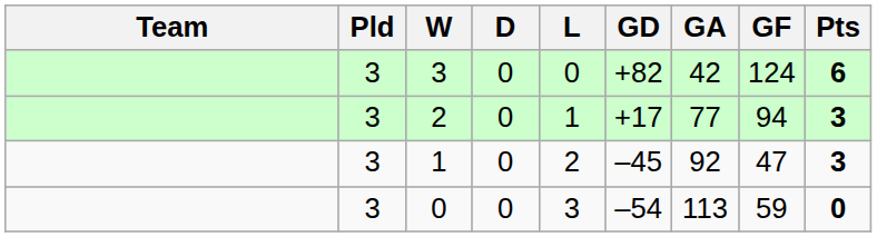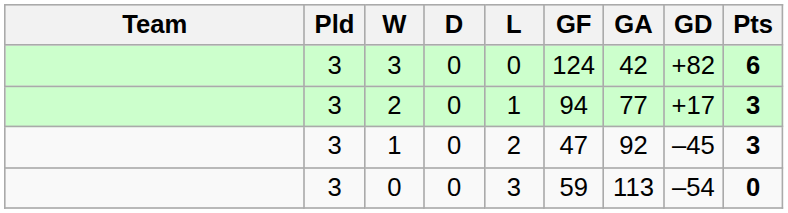columns swapped: GF <-> GD
